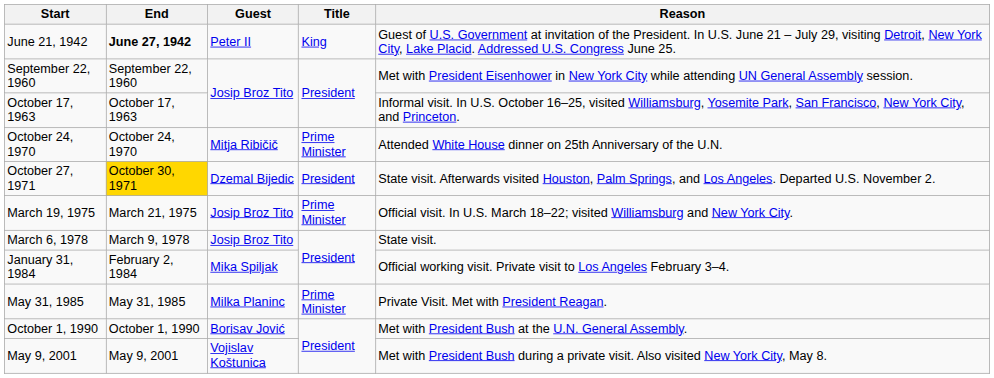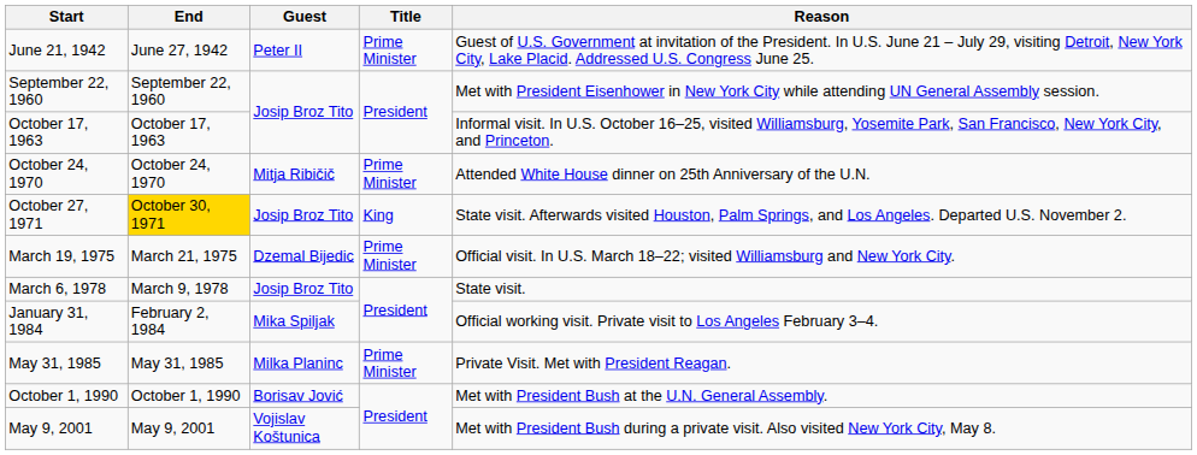June 21, 1942 | End: bold -> normal
June 21, 1942 | Title: King -> Prime Minister
October 27, 1971 | Guest: Dzemal Bijedic -> Josip Broz Tito
October 27, 1971 | Title: President -> King
March 19, 1975 | Guest: Josip Broz Tito -> Dzemal Bijedic
